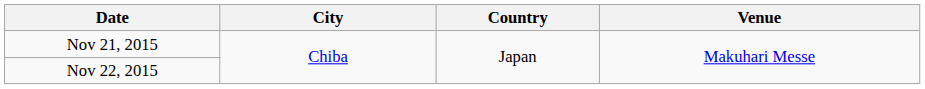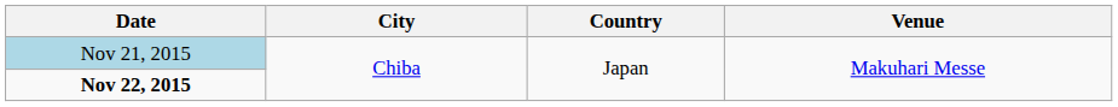Nov 21, 2015 | Date: no background -> lightblue background
Nov 22, 2015 | Date: normal -> bold
